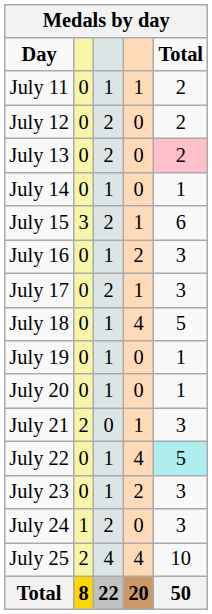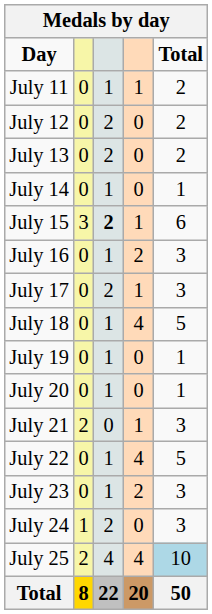July 13 | Total: pink background -> no background
July 15 | column 3: normal -> bold
July 22 | Total: paleturquoise background -> no background
July 25 | Total: no background -> lightblue background
